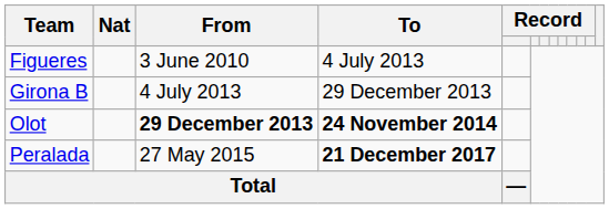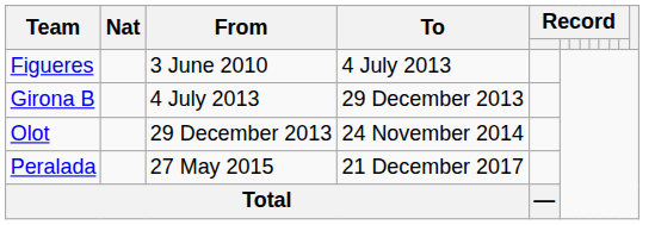Olot | From: bold -> normal
Olot | To: bold -> normal
Peralada | To: bold -> normal
